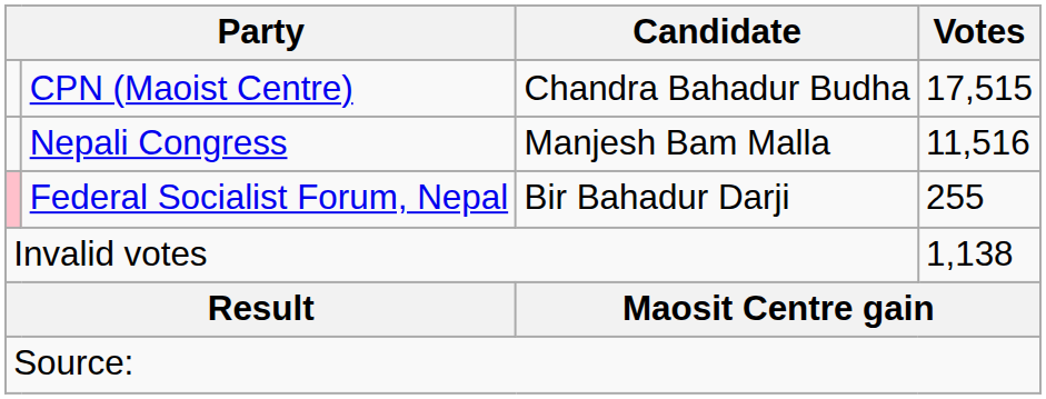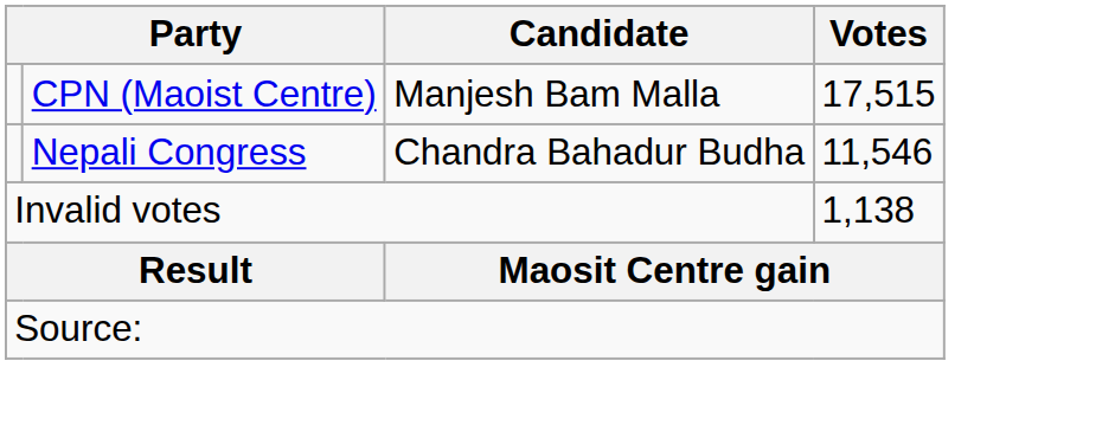CPN (Maoist Centre) | Candidate: Chandra Bahadur Budha -> Manjesh Bam Malla
Nepali Congress | Candidate: Manjesh Bam Malla -> Chandra Bahadur Budha
Nepali Congress | Votes: 11,516 -> 11,546
- row: Federal Socialist Forum, Nepal | Bir Bahadur Darji | 255
